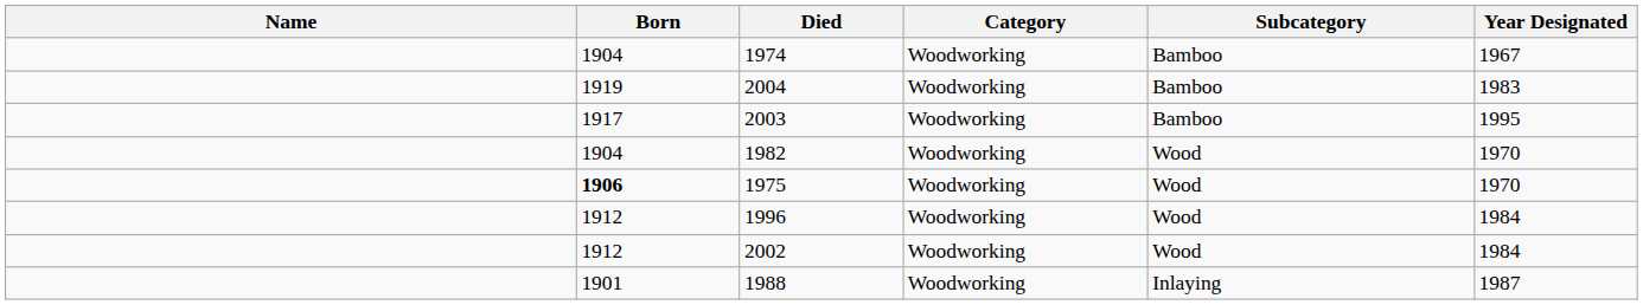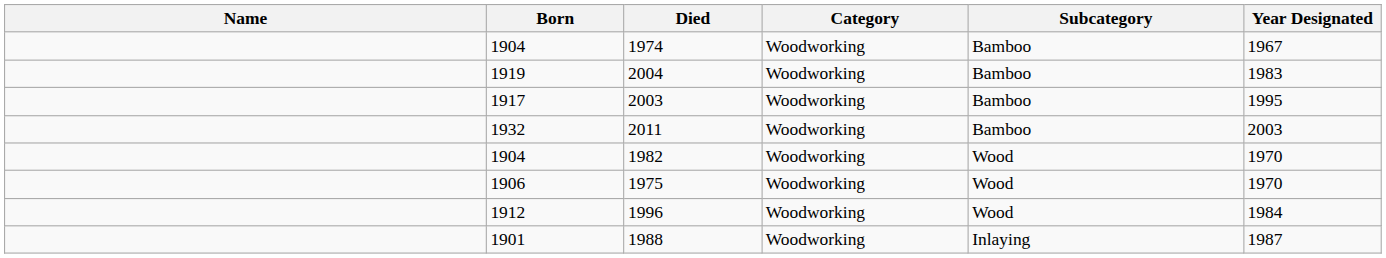+ row: 1932 | 2011 | Woodworking | Bamboo | 2003
1975 | Born: bold -> normal
- row: 1912 | 2002 | Woodworking | Wood | 1984
